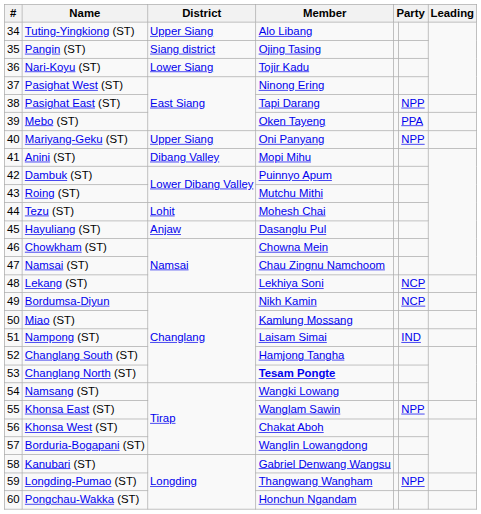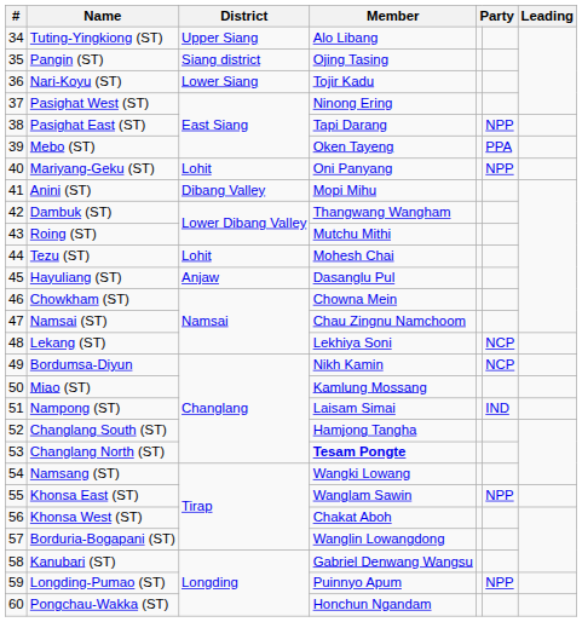Mariyang-Geku (ST) | District: Upper Siang -> Lohit
Dambuk (ST) | Member: Puinnyo Apum -> Thangwang Wangham
Longding-Pumao (ST) | Member: Thangwang Wangham -> Puinnyo Apum
